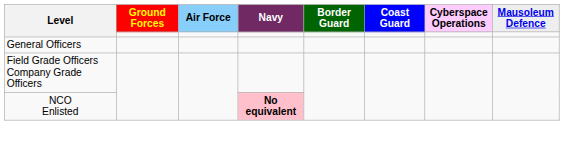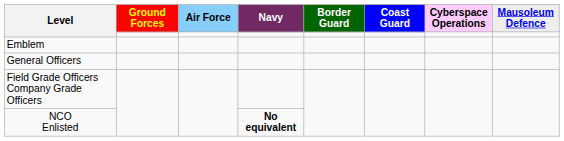+ row: Emblem
NCO Enlisted | Navy: pink background -> no background
